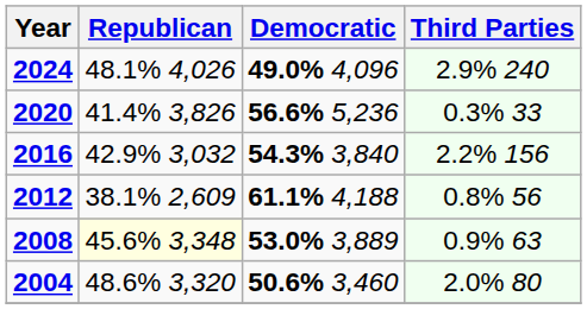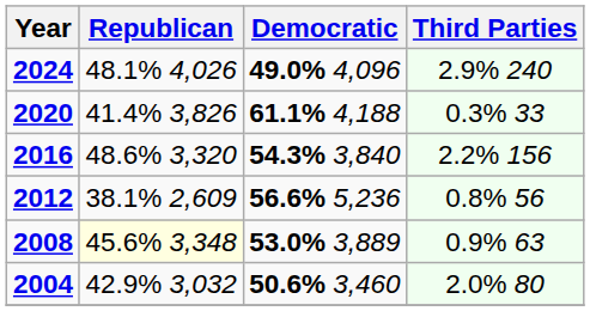2020 | Democratic: 56.6% 5,236 -> 61.1% 4,188
2016 | Republican: 42.9% 3,032 -> 48.6% 3,320
2012 | Democratic: 61.1% 4,188 -> 56.6% 5,236
2004 | Republican: 48.6% 3,320 -> 42.9% 3,032
